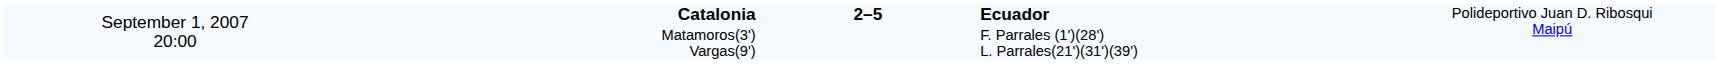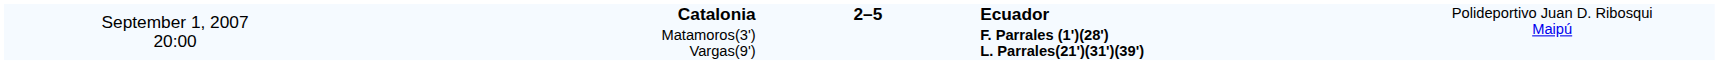Matamoros(3') Vargas(9') | column 4: normal -> bold
